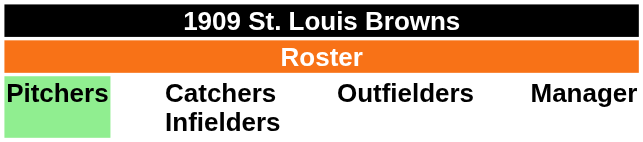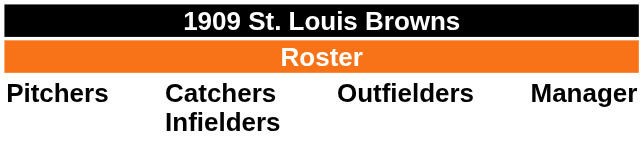Pitchers | column 1: lightgreen background -> no background
